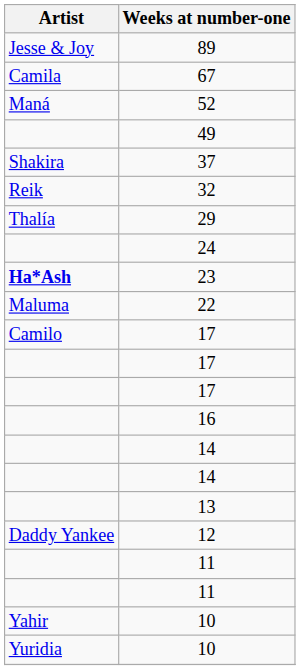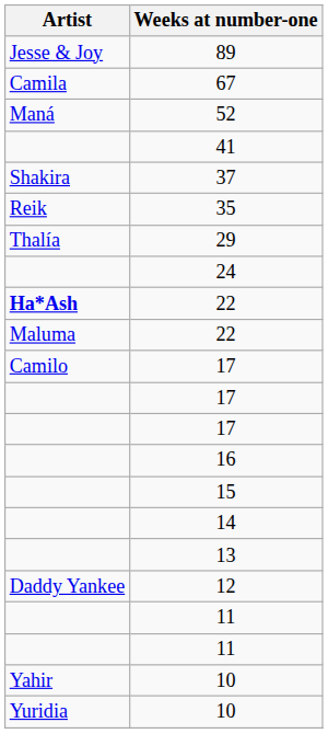row 5 | Weeks at number-one: 49 -> 41
row 7 | Weeks at number-one: 32 -> 35
row 10 | Weeks at number-one: 23 -> 22
row 16 | Weeks at number-one: 14 -> 15
